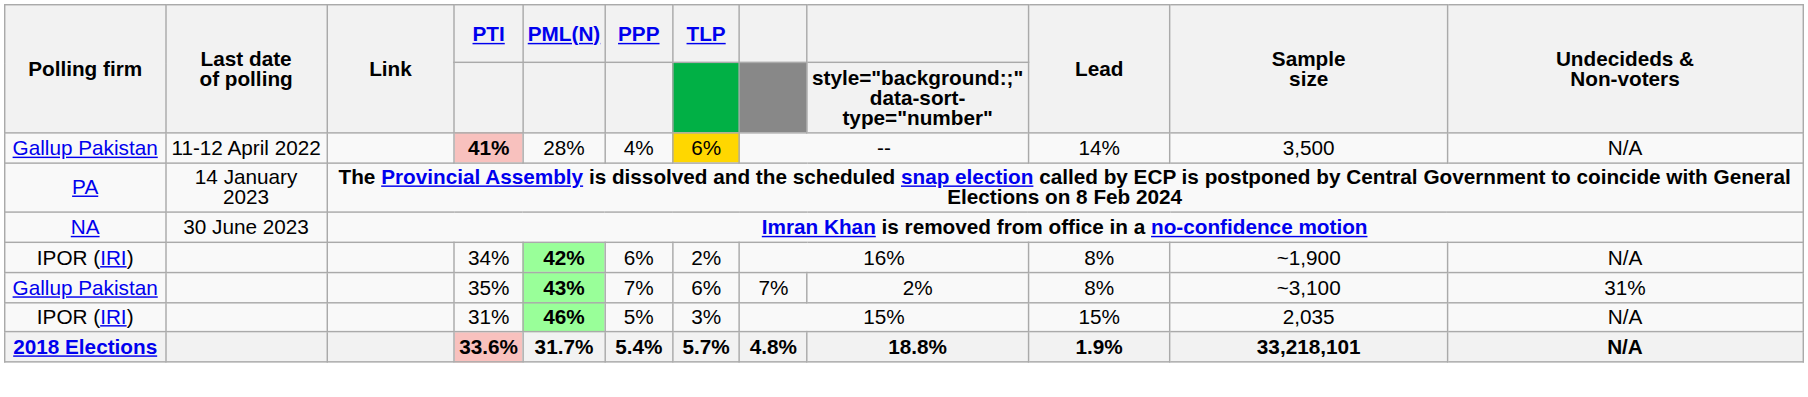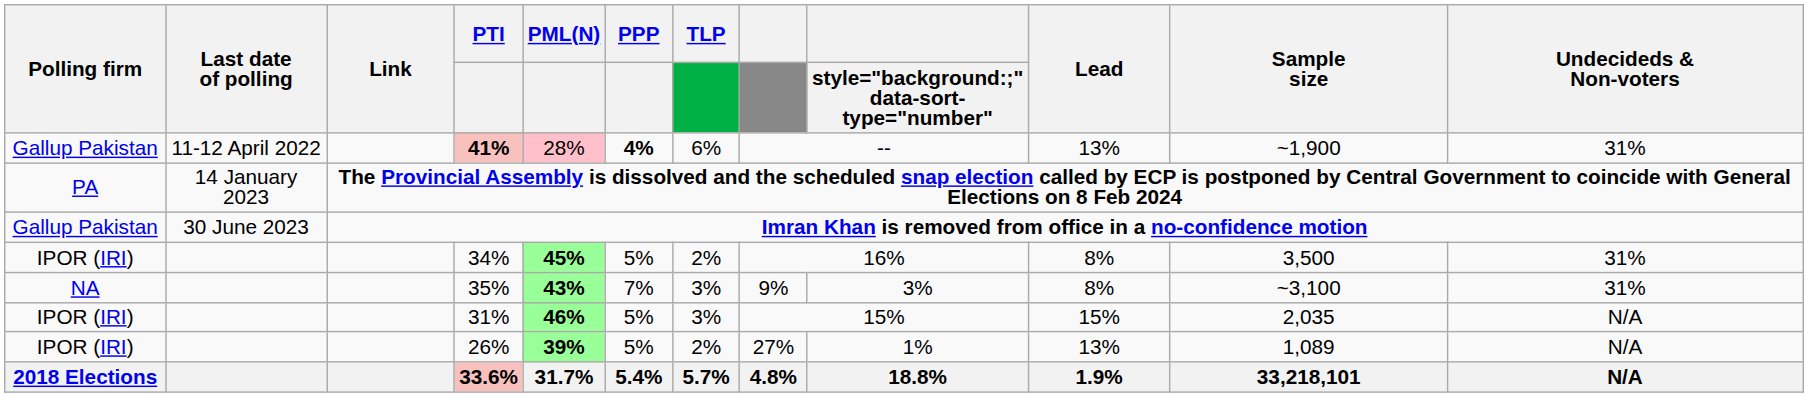41% | PML(N): no background -> pink background
41% | PPP: normal -> bold
41% | TLP: gold background -> no background
41% | Lead: 14% -> 13%
41% | Sample size: 3,500 -> ~1,900
41% | Undecideds & Non-voters: N/A -> 31%
Imran Khan is removed from office in a no-confidence motion | Polling firm: NA -> Gallup Pakistan
34% | PML(N): 42% -> 45%
34% | PPP: 6% -> 5%
34% | Sample size: ~1,900 -> 3,500
34% | Undecideds & Non-voters: N/A -> 31%
35% | Polling firm: Gallup Pakistan -> NA
35% | TLP: 6% -> 3%
35% | column 8: 7% -> 9%
35% | style="background:;" data-sort-type="number": 2% -> 3%
+ row: IPOR (IRI) | 26% | 39% | 5% | 2% | 27% | 1% | 13% | 1,089 | N/A
